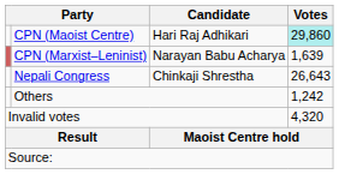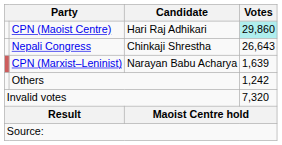rows swapped: Nepali Congress <-> CPN (Marxist–Leninist)
Invalid votes | Votes: 4,320 -> 7,320
